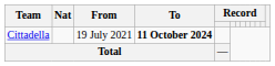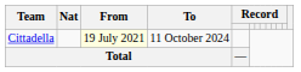Cittadella | From: no background -> lightyellow background
Cittadella | To: bold -> normal
